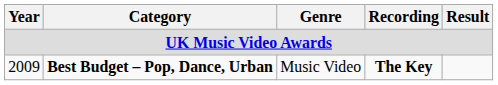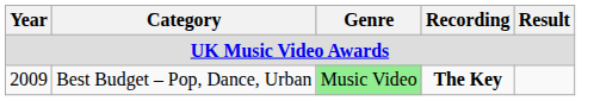2009 | Category: bold -> normal
2009 | Genre: no background -> lightgreen background
